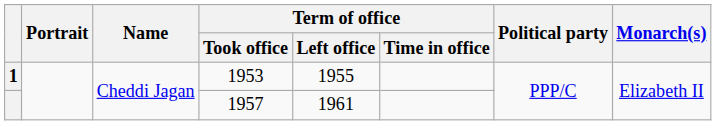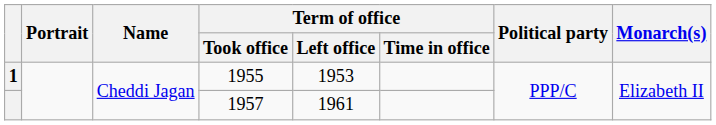1 | Term of office / Took office: 1953 -> 1955
1 | Term of office / Left office: 1955 -> 1953
